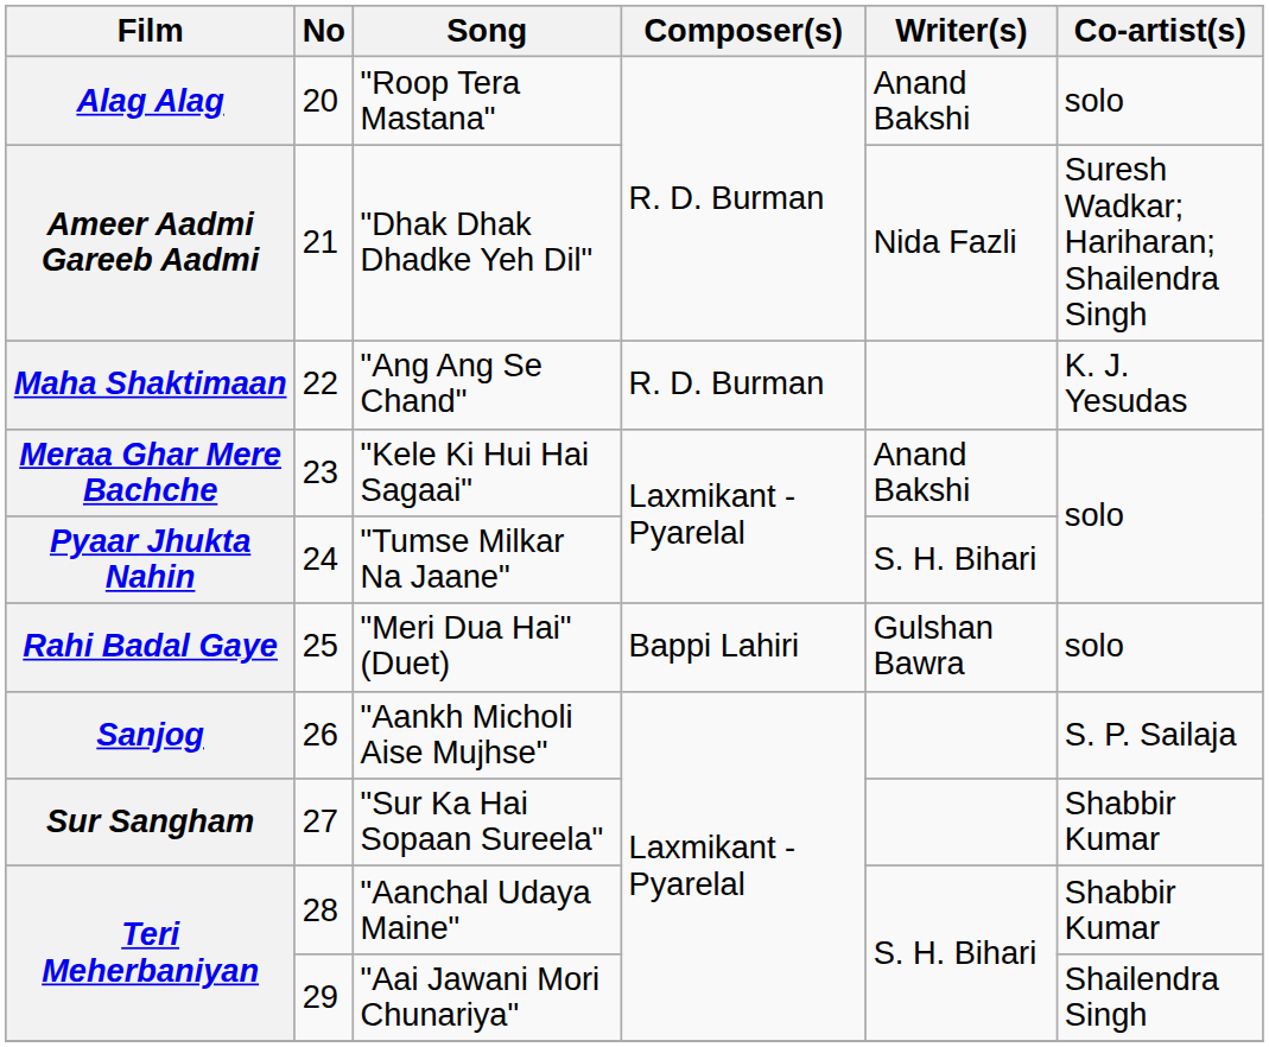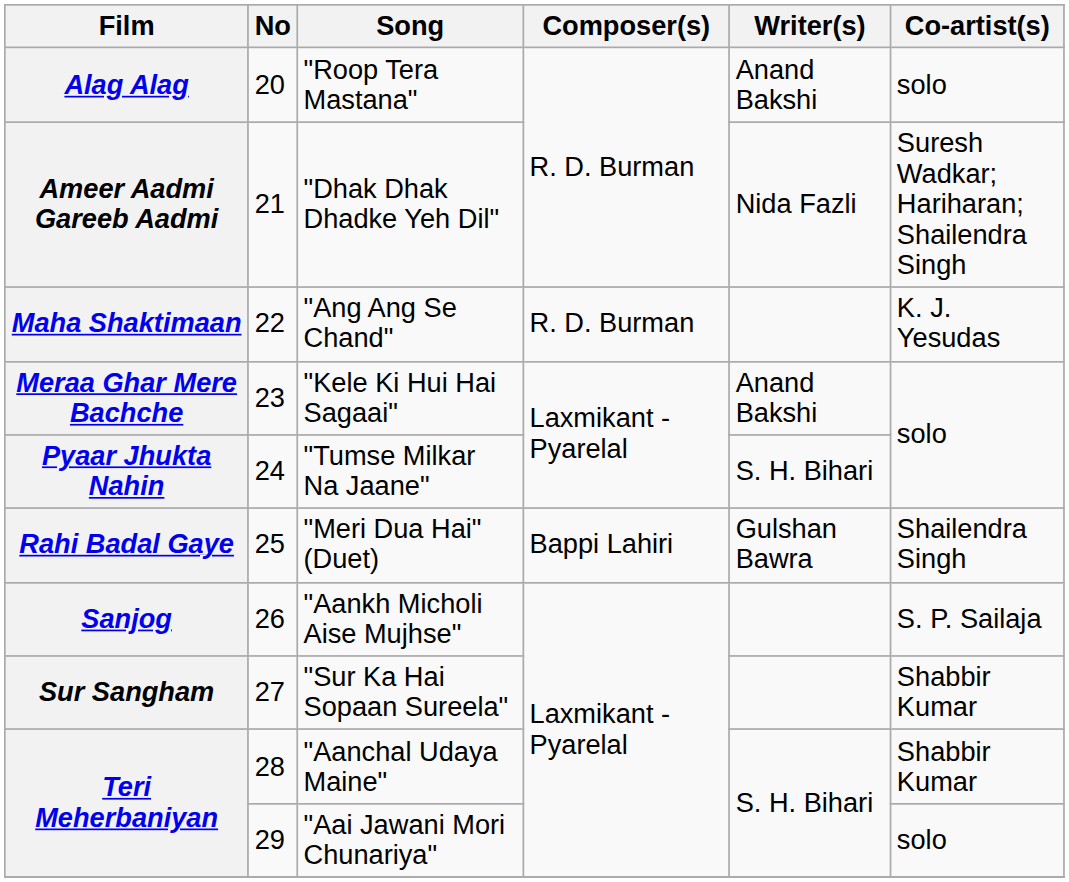Rahi Badal Gaye | Co-artist(s): solo -> Shailendra Singh
Teri Meherbaniyan / "Aai Jawani Mori Chunariya" | Co-artist(s): Shailendra Singh -> solo
